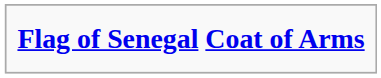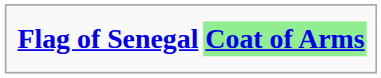row 1 | column 2: no background -> lightgreen background
